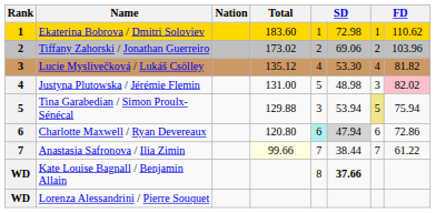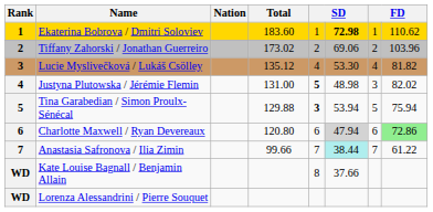Ekaterina Bobrova / Dmitri Soloviev | column 6: normal -> bold
Justyna Plutowska / Jérémie Flemin | column 5: normal -> bold
Justyna Plutowska / Jérémie Flemin | column 8: pink background -> no background
Tina Garabedian / Simon Proulx-Sénécal | column 5: normal -> bold
Tina Garabedian / Simon Proulx-Sénécal | column 7: khaki background -> no background
Charlotte Maxwell / Ryan Devereaux | column 5: paleturquoise background -> no background
Charlotte Maxwell / Ryan Devereaux | column 8: no background -> lightgreen background
Anastasia Safronova / Ilia Zimin | Total: lightyellow background -> no background
Anastasia Safronova / Ilia Zimin | column 6: no background -> paleturquoise background
Kate Louise Bagnall / Benjamin Allain | column 6: bold -> normal
